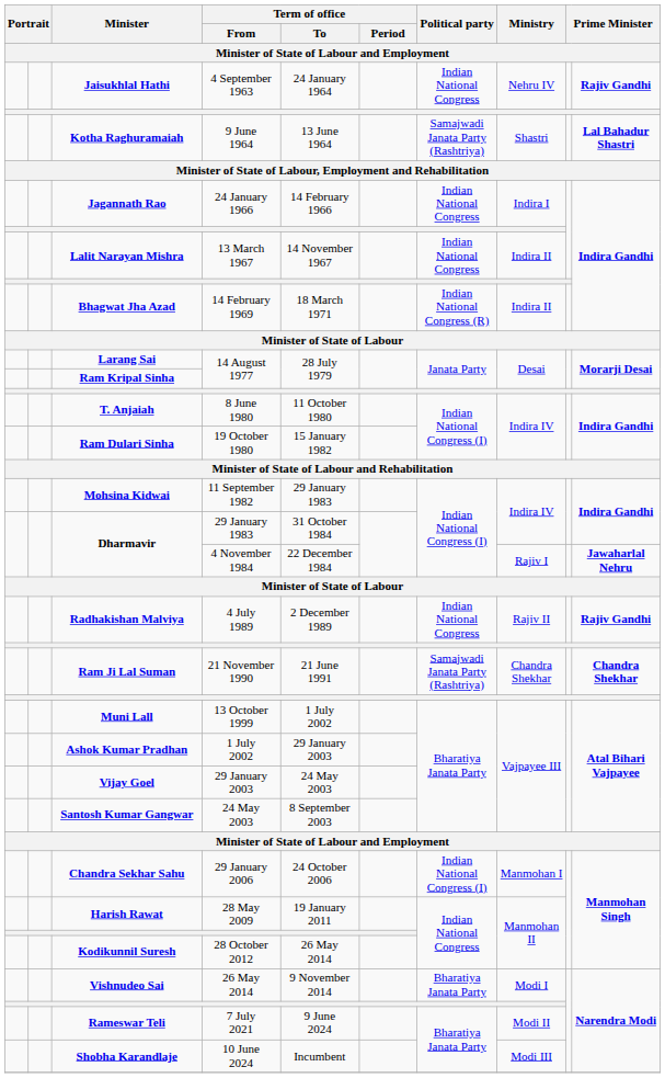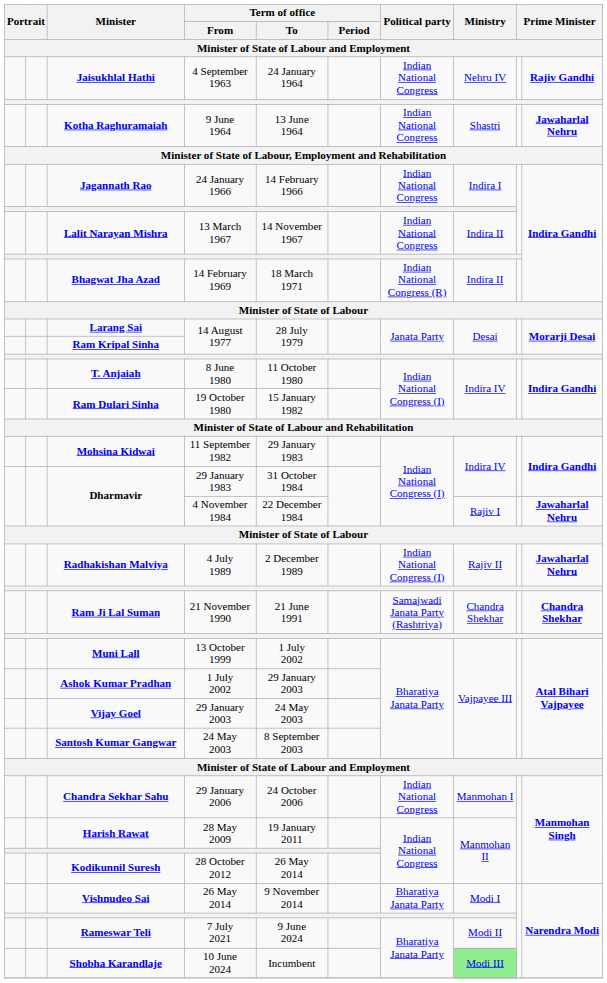Kotha Raghuramaiah | Political party: Samajwadi Janata Party (Rashtriya) -> Indian National Congress
Kotha Raghuramaiah | column 10: Lal Bahadur Shastri -> Jawaharlal Nehru
Radhakishan Malviya | Political party: Indian National Congress -> Indian National Congress (I)
Radhakishan Malviya | column 10: Rajiv Gandhi -> Jawaharlal Nehru
Chandra Sekhar Sahu | Political party: Indian National Congress (I) -> Indian National Congress
Shobha Karandlaje | Ministry: no background -> lightgreen background
